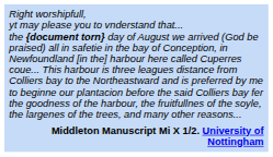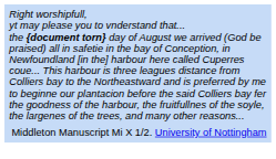row 2 | column 1: bold -> normal
